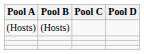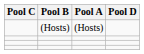columns swapped: Pool A <-> Pool C
